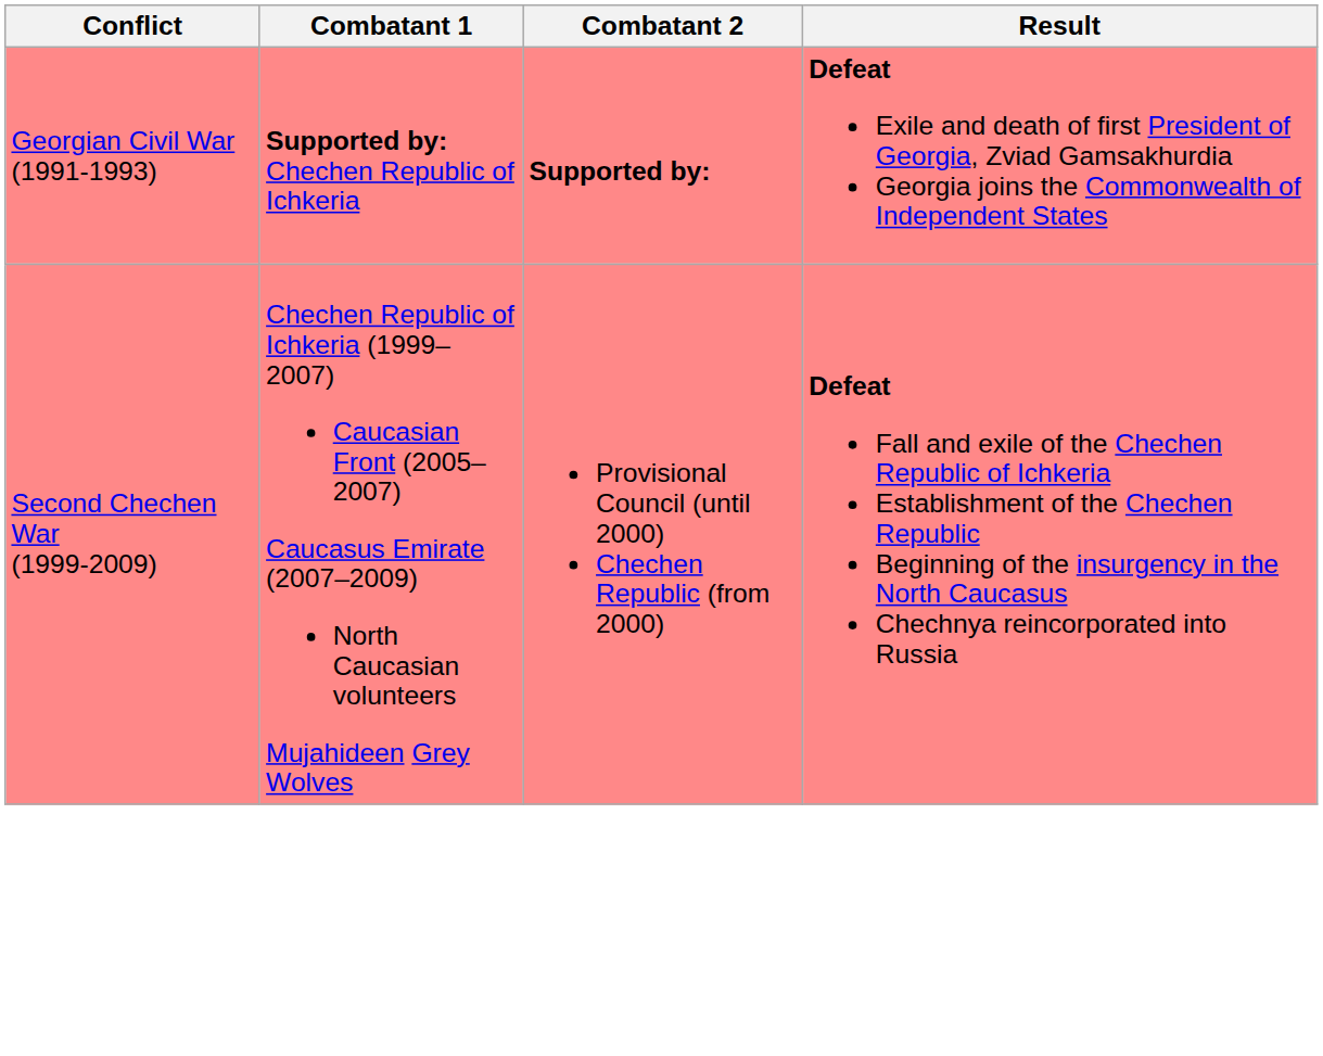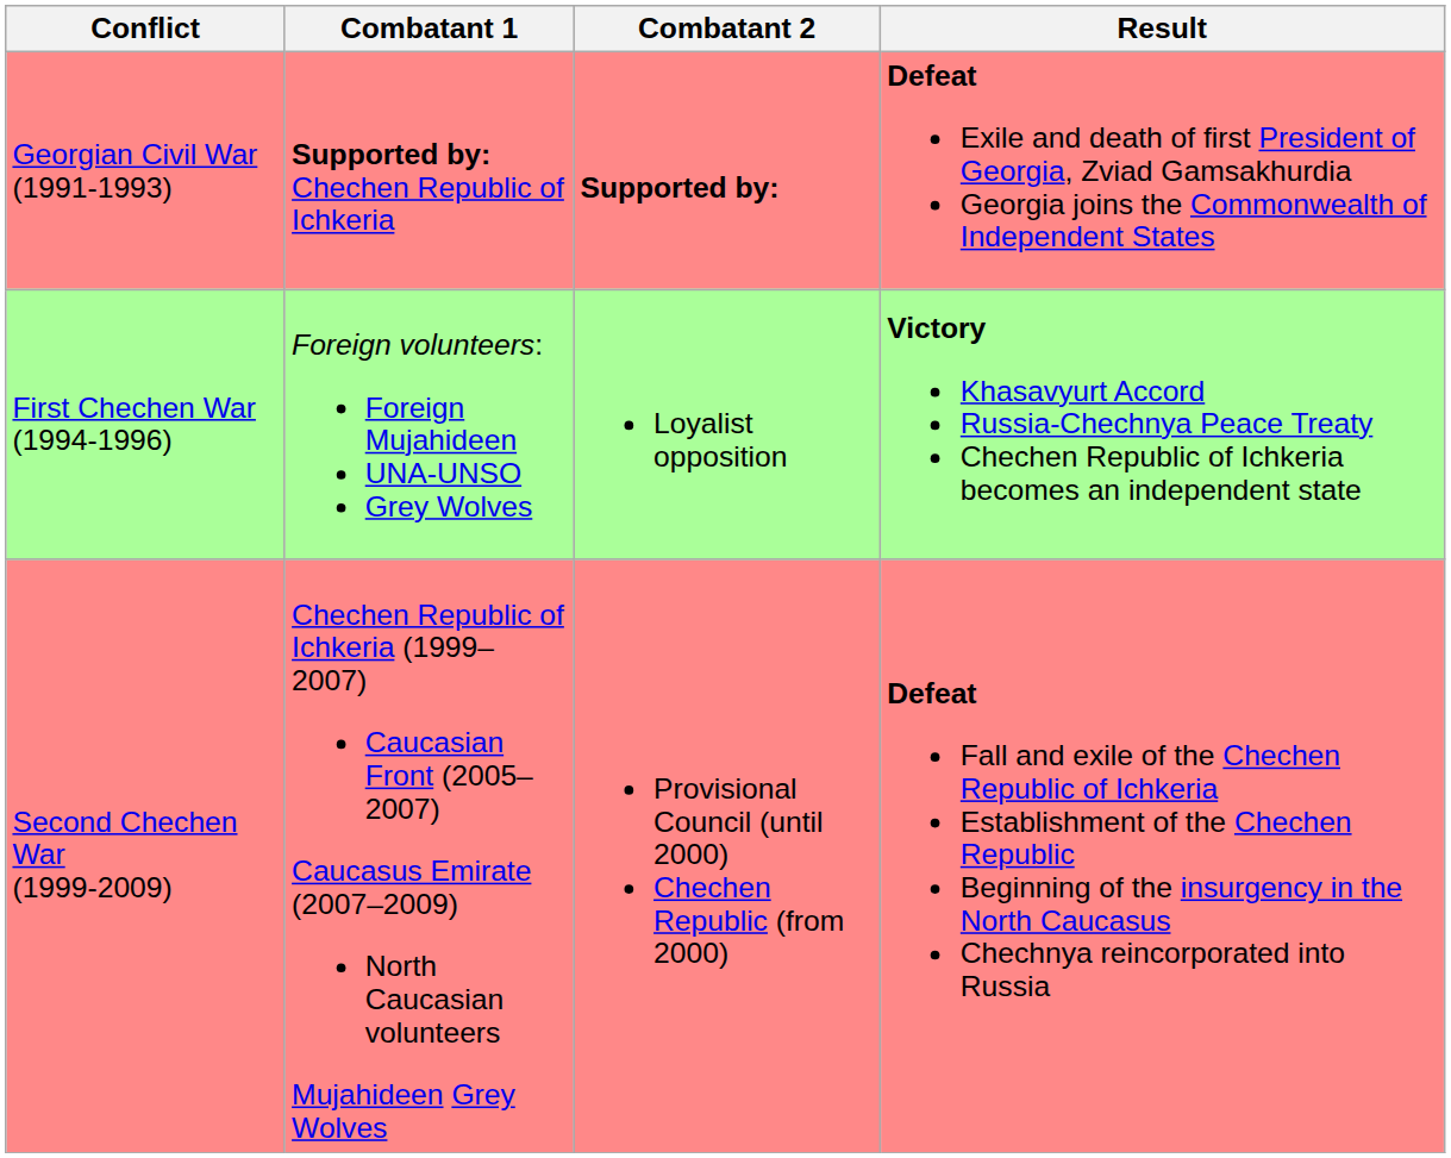+ row: First Chechen War (1994-1996) | Foreign volunteers: Foreign Mujahideen UNA-UNSO Grey Wolves | Loyalist opposition | Victory Khasavyurt Accord Russia-Chechnya Peace Treaty Chechen Republic of Ichkeria becomes an independent state
